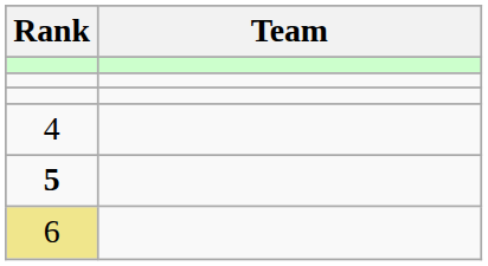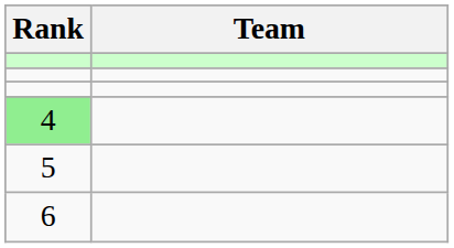row 5 | Rank: no background -> lightgreen background
row 6 | Rank: bold -> normal
row 7 | Rank: khaki background -> no background
